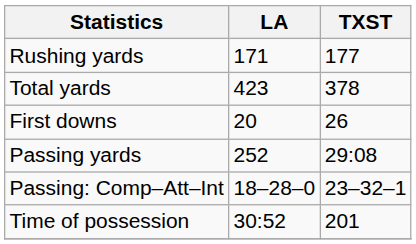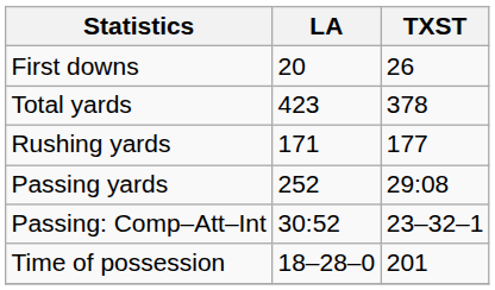rows swapped: First downs <-> Rushing yards
Passing: Comp–Att–Int | LA: 18–28–0 -> 30:52
Time of possession | LA: 30:52 -> 18–28–0
